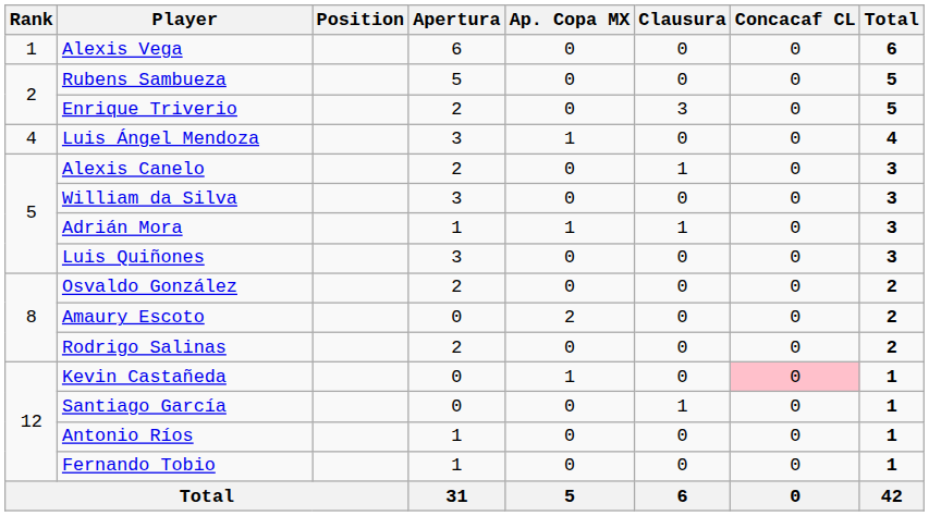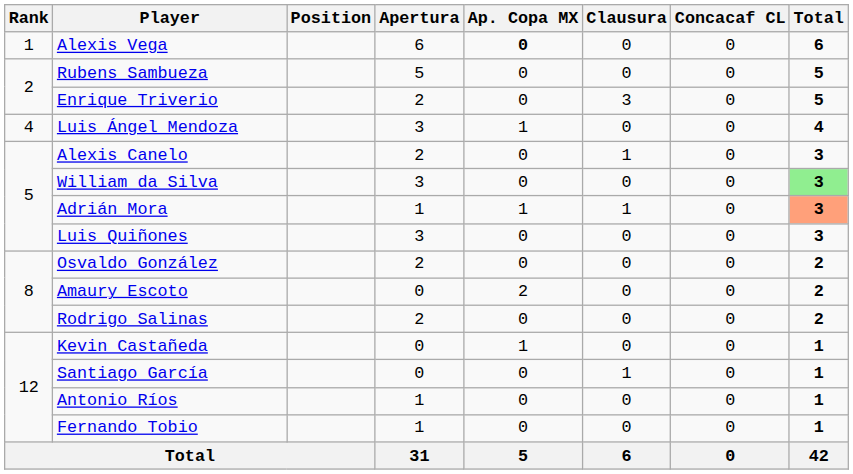Alexis Vega | Ap. Copa MX: normal -> bold
William da Silva | Total: no background -> lightgreen background
Adrián Mora | Total: no background -> lightsalmon background
Kevin Castañeda | Concacaf CL: pink background -> no background
